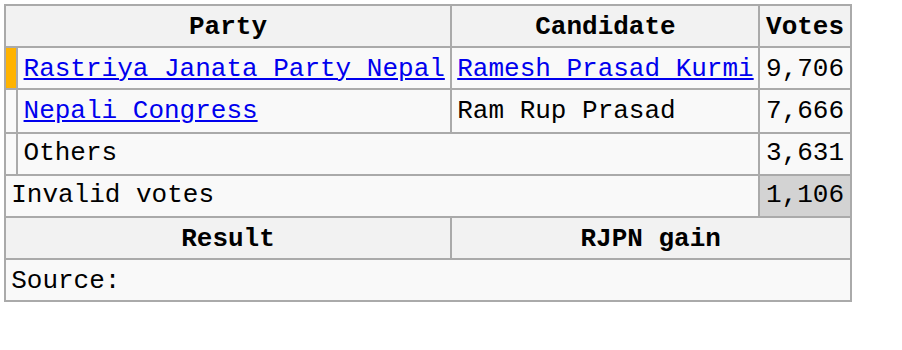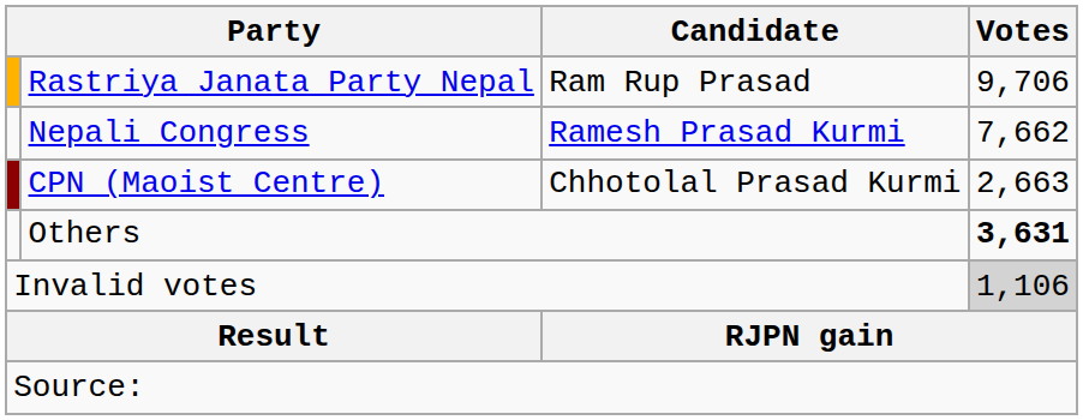Rastriya Janata Party Nepal | Candidate: Ramesh Prasad Kurmi -> Ram Rup Prasad
Nepali Congress | Candidate: Ram Rup Prasad -> Ramesh Prasad Kurmi
Nepali Congress | Votes: 7,666 -> 7,662
+ row: CPN (Maoist Centre) | Chhotolal Prasad Kurmi | 2,663
Others | Votes: normal -> bold
